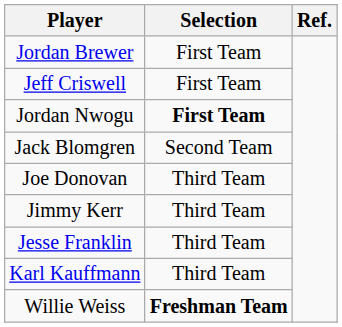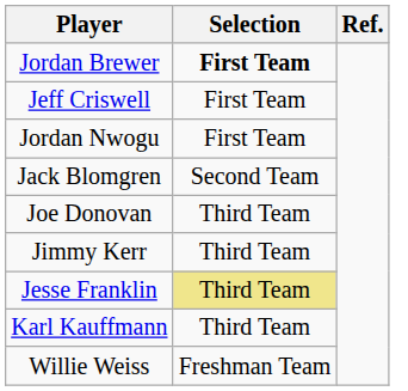Jordan Brewer | Selection: normal -> bold
Jordan Nwogu | Selection: bold -> normal
Jesse Franklin | Selection: no background -> khaki background
Willie Weiss | Selection: bold -> normal
